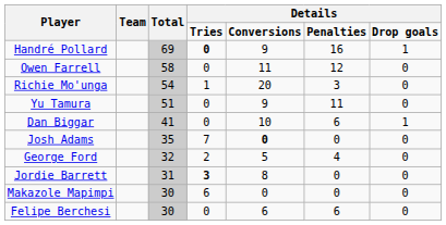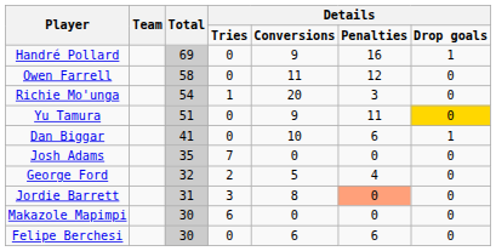Handré Pollard | column 4: bold -> normal
Yu Tamura | column 7: no background -> gold background
Josh Adams | column 5: bold -> normal
Jordie Barrett | column 4: bold -> normal
Jordie Barrett | column 6: no background -> lightsalmon background
